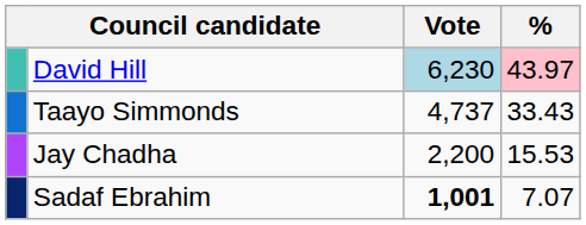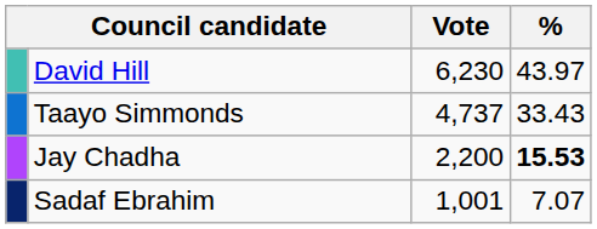David Hill | Vote: lightblue background -> no background
David Hill | %: pink background -> no background
Jay Chadha | %: normal -> bold
Sadaf Ebrahim | Vote: bold -> normal
